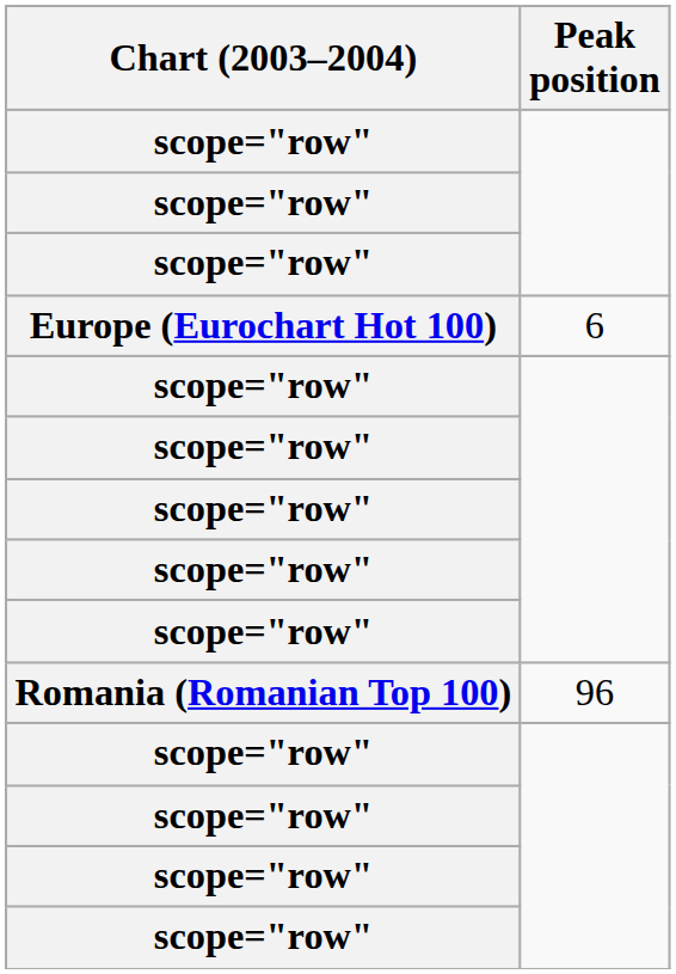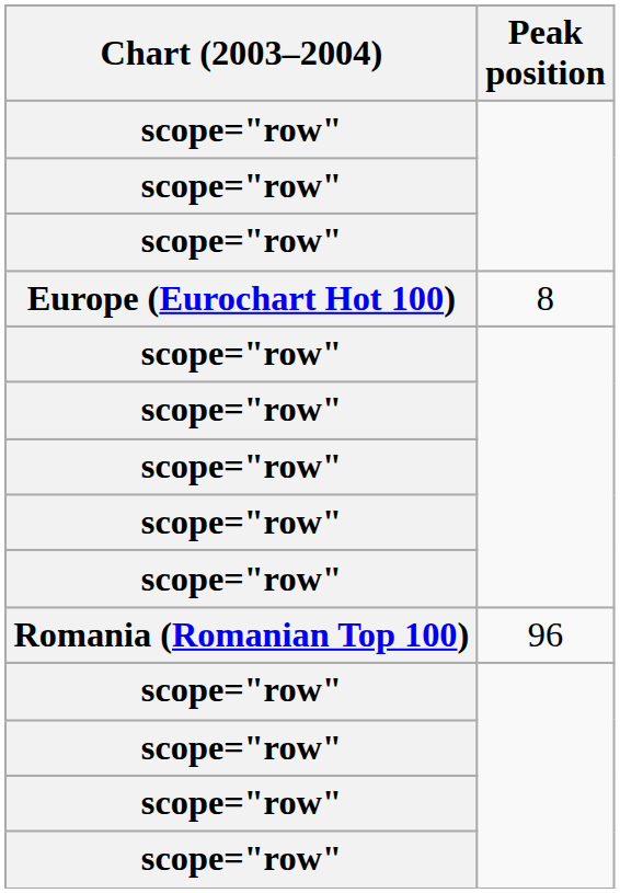Europe (Eurochart Hot 100) | Peak position: 6 -> 8
